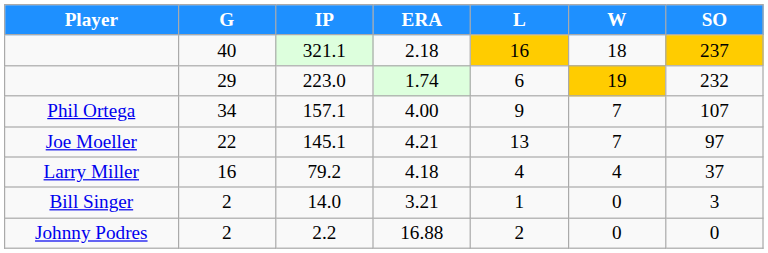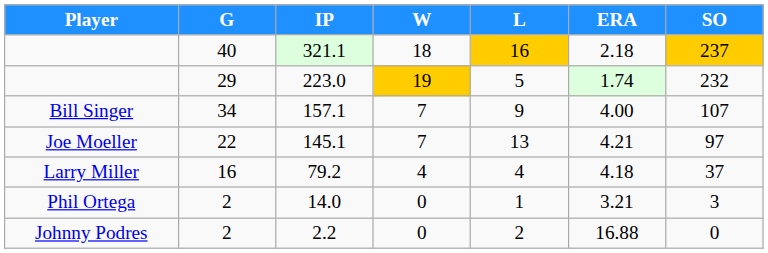columns swapped: W <-> ERA
223.0 | L: 6 -> 5
157.1 | Player: Phil Ortega -> Bill Singer
14.0 | Player: Bill Singer -> Phil Ortega
